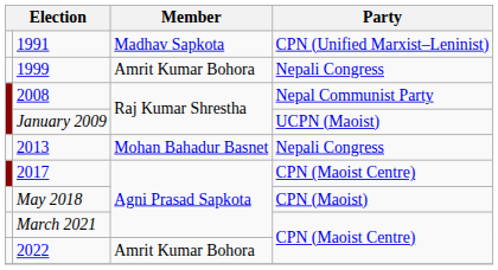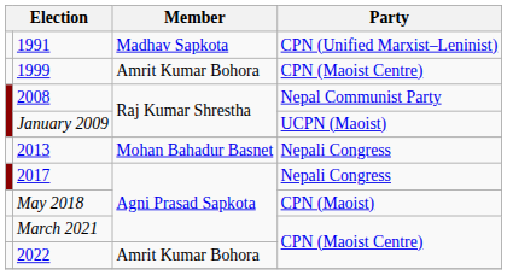1999 | Party: Nepali Congress -> CPN (Maoist Centre)
2017 | Party: CPN (Maoist Centre) -> Nepali Congress
